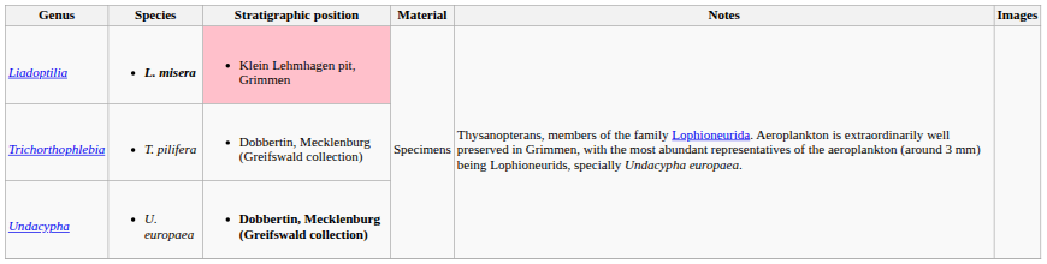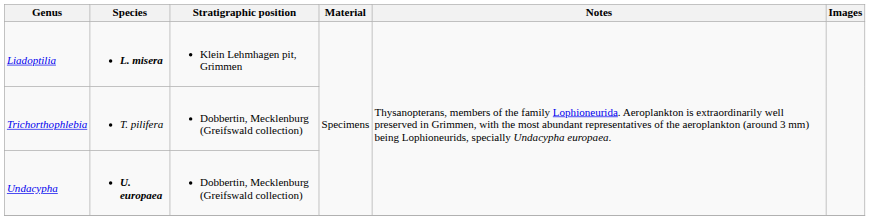Liadoptilia | Stratigraphic position: pink background -> no background
Undacypha | Species: normal -> bold
Undacypha | Stratigraphic position: bold -> normal
